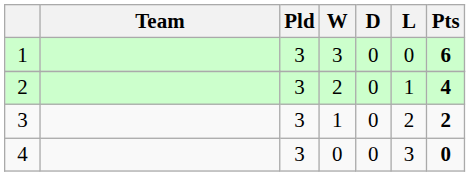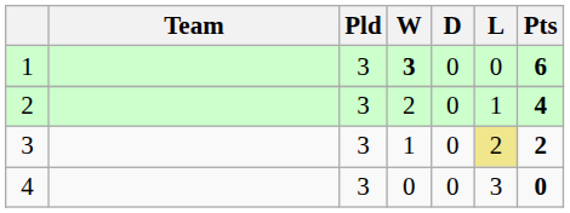row 2 | W: normal -> bold
row 4 | L: no background -> khaki background
